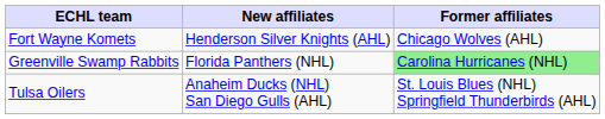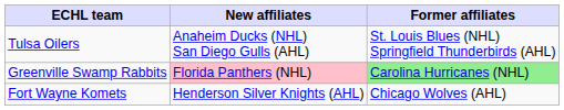rows swapped: Fort Wayne Komets <-> Tulsa Oilers
Greenville Swamp Rabbits | New affiliates: no background -> pink background
